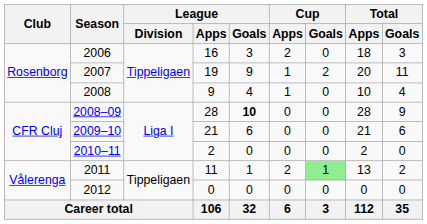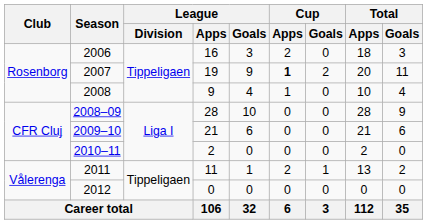2007 | Cup / Apps: normal -> bold
2008–09 | League / Goals: bold -> normal
2011 | Cup / Goals: lightgreen background -> no background
